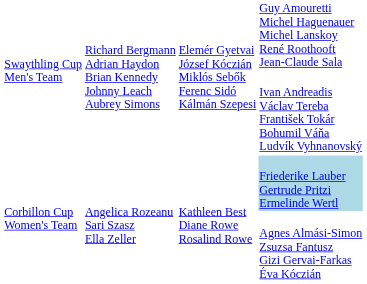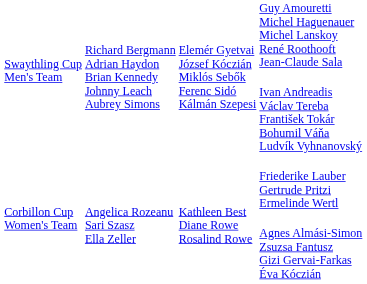Friederike Lauber Gertrude Pritzi Ermelinde Wertl | column 4: lightblue background -> no background
